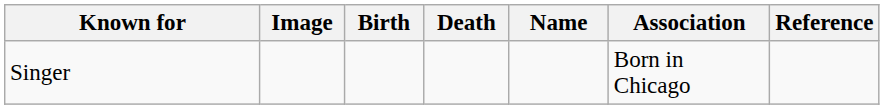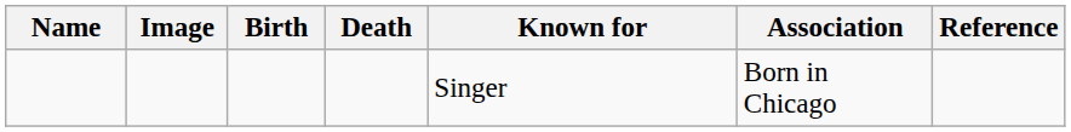columns swapped: Name <-> Known for
